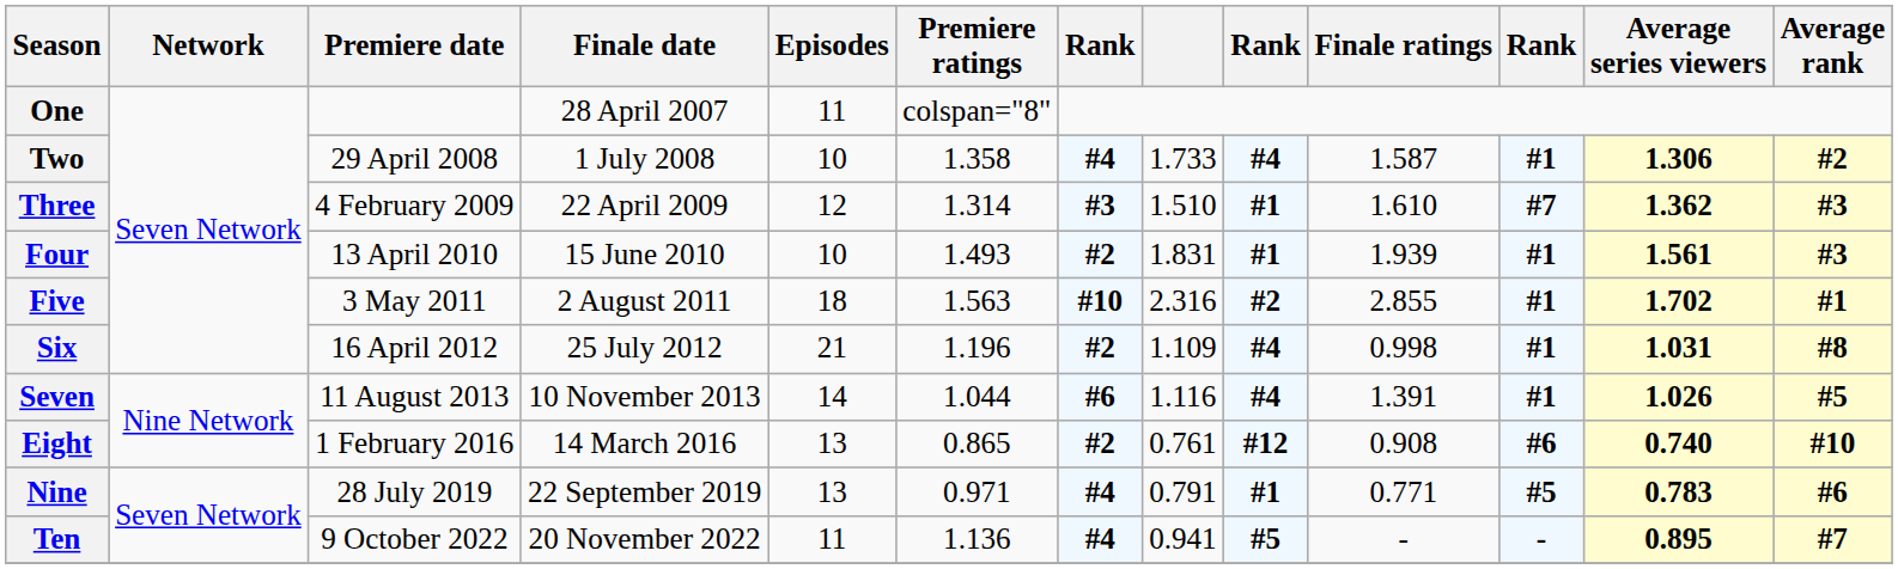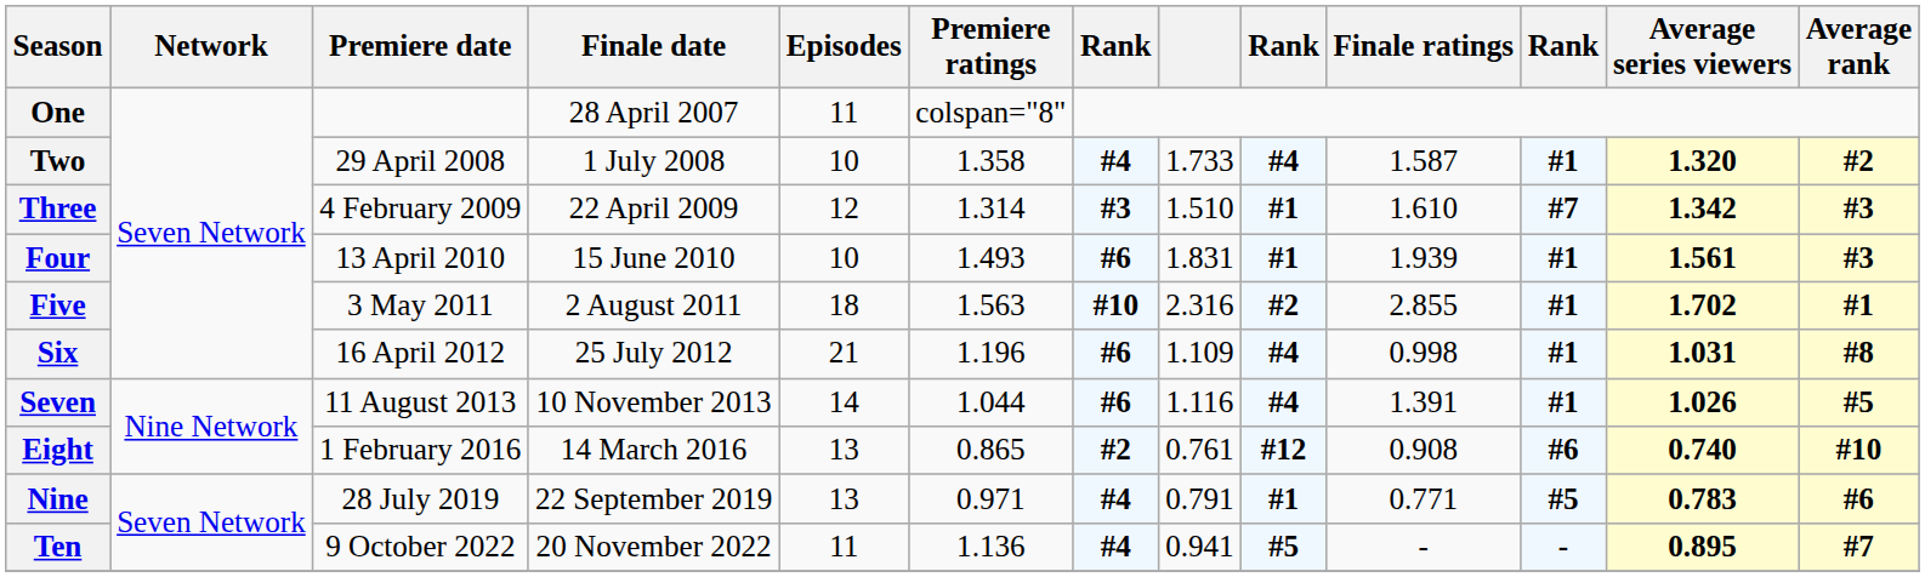Two | Average series viewers: 1.306 -> 1.320
Three | Average series viewers: 1.362 -> 1.342
Four | column 7: #2 -> #6
Six | column 7: #2 -> #6
